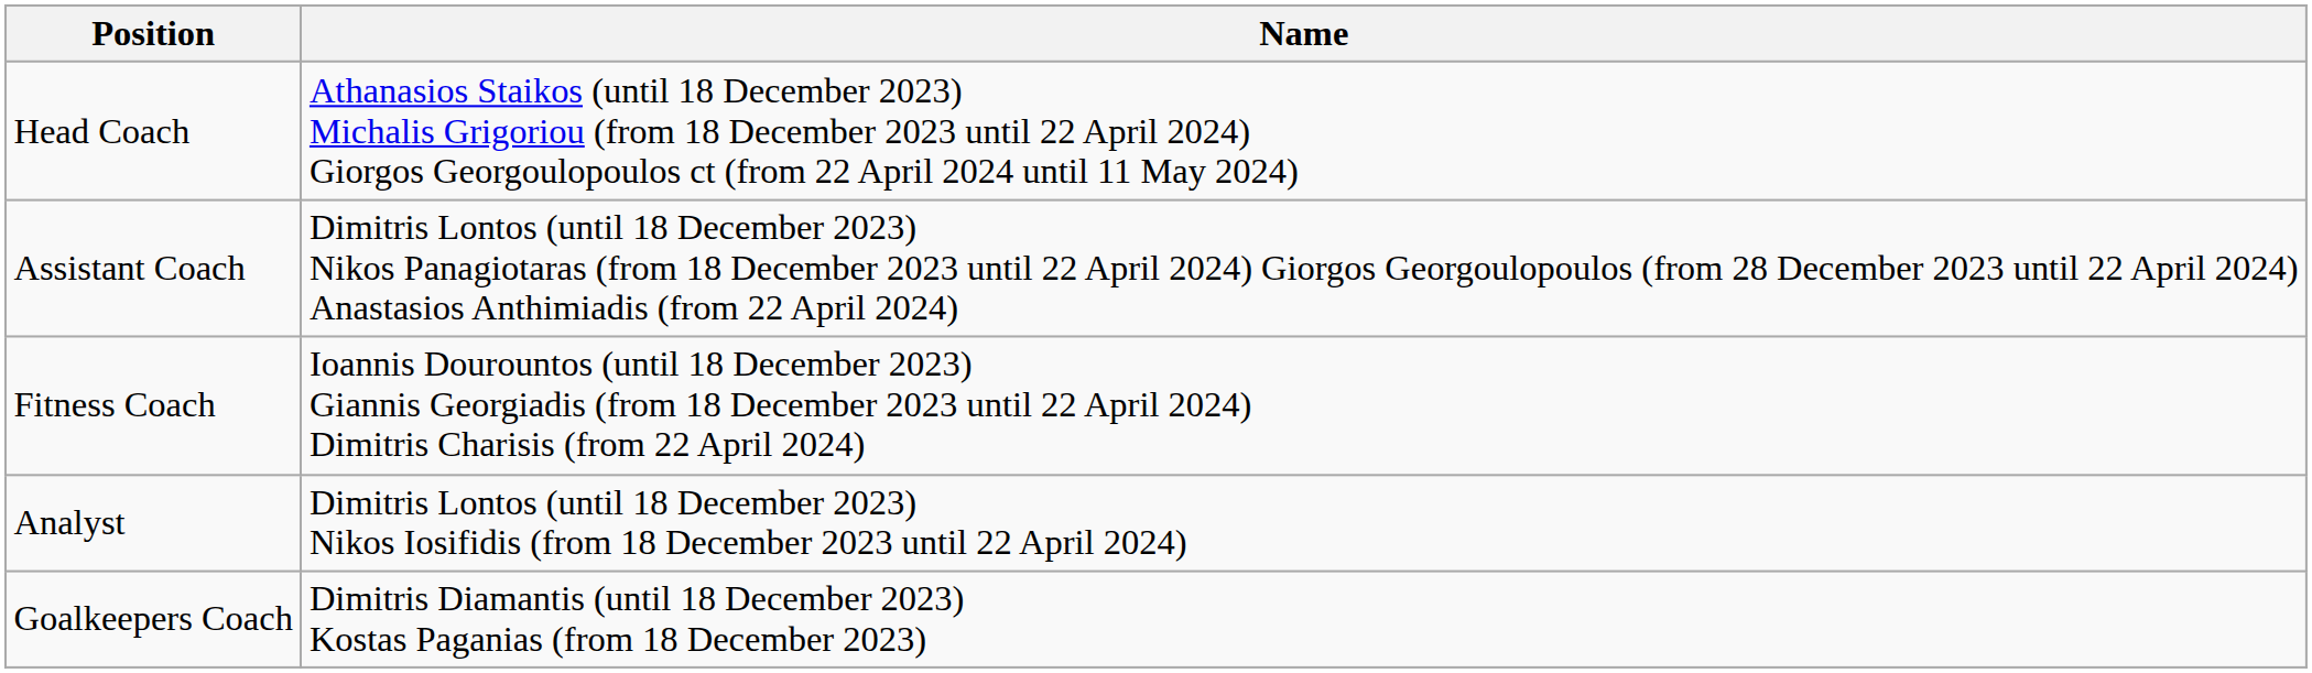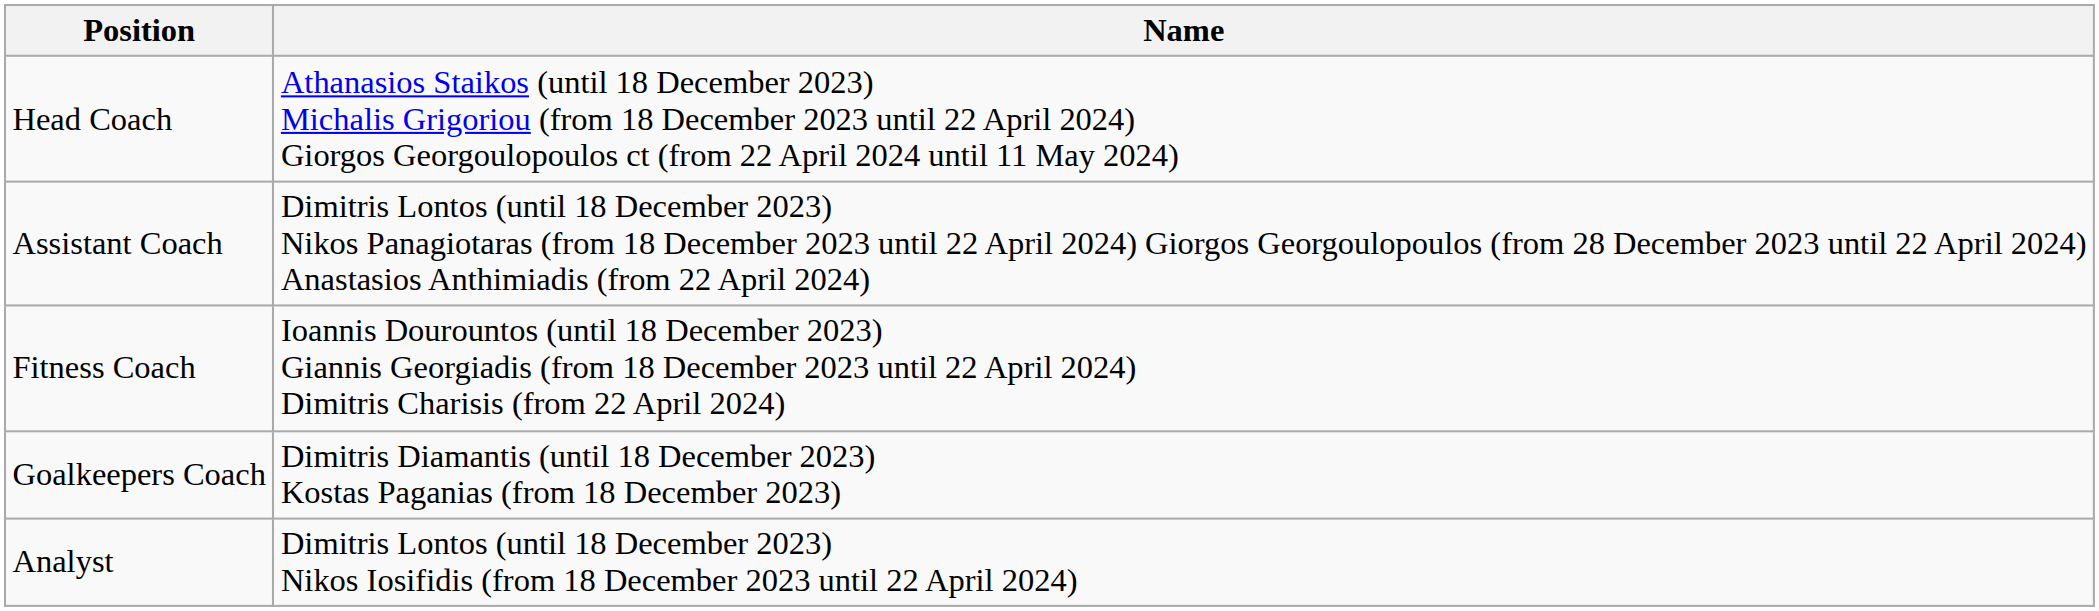rows swapped: Goalkeepers Coach <-> Analyst
